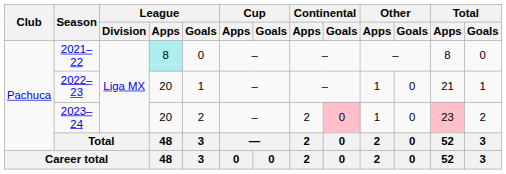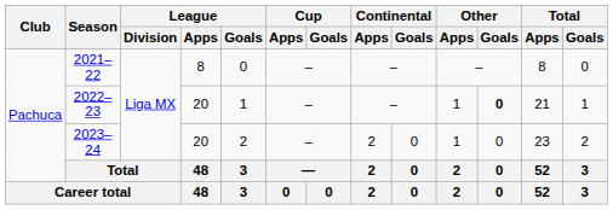2021–22 | League / Apps: paleturquoise background -> no background
2022–23 | Other / Goals: normal -> bold
2023–24 | Continental / Goals: pink background -> no background
2023–24 | Total / Apps: pink background -> no background
